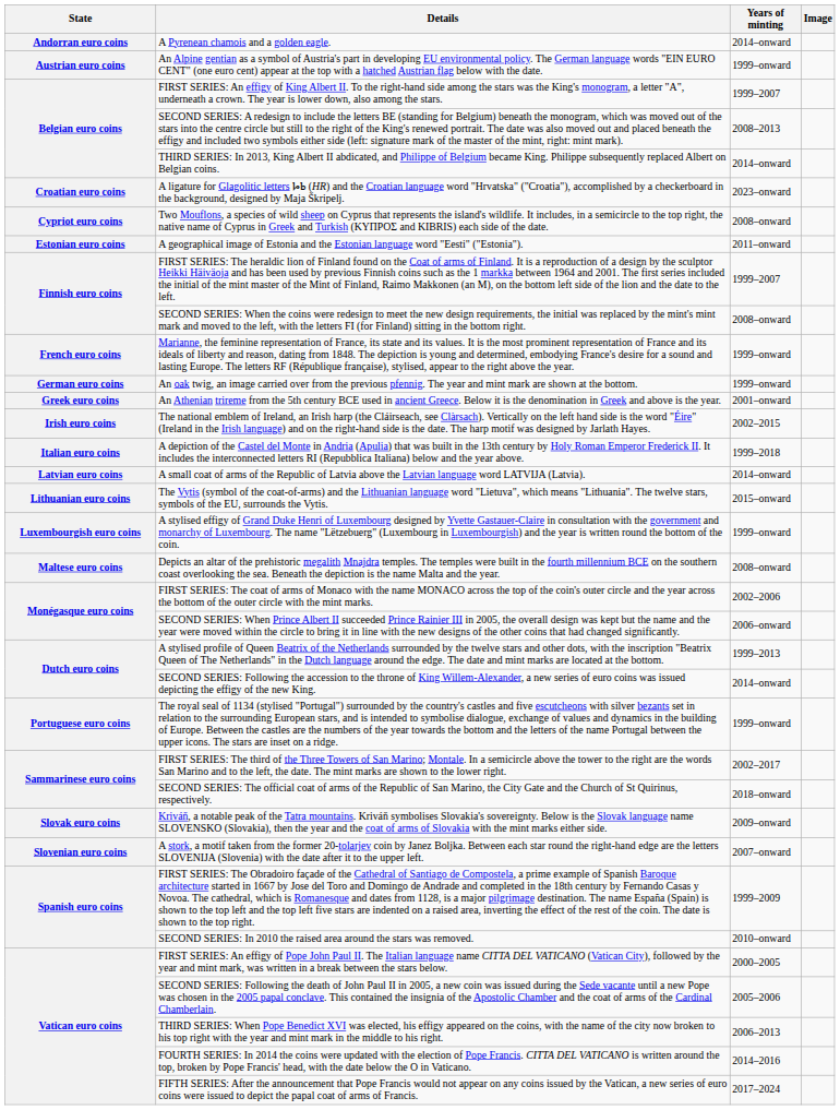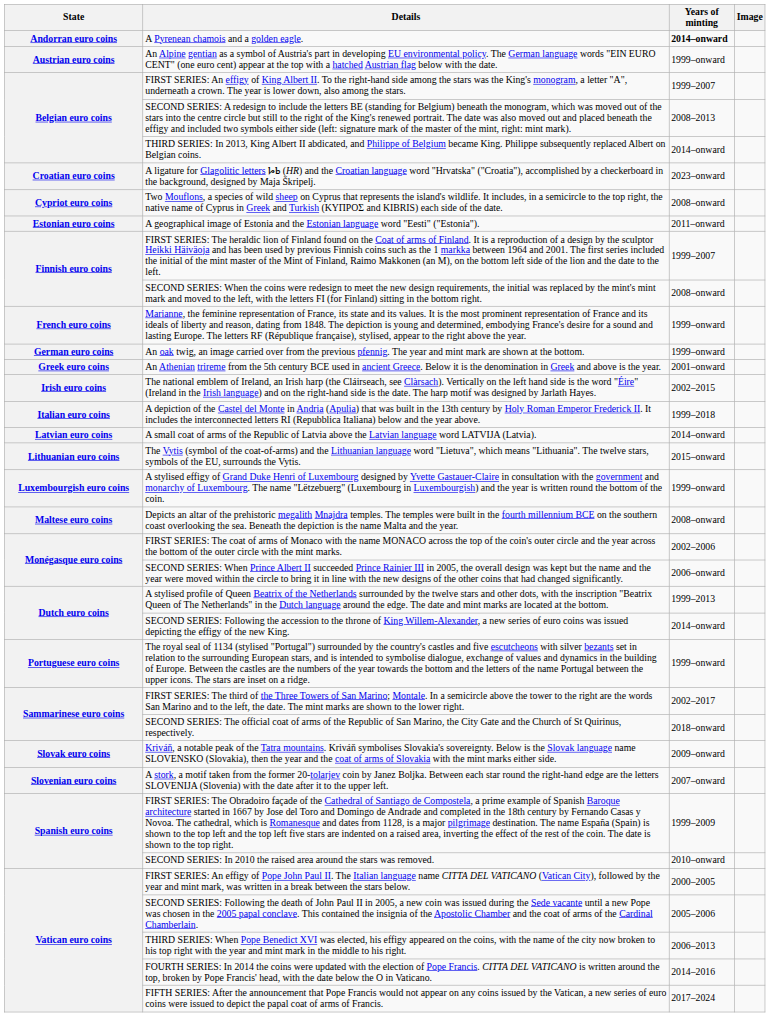A Pyrenean chamois and a golden eagle. | Years of minting: normal -> bold
